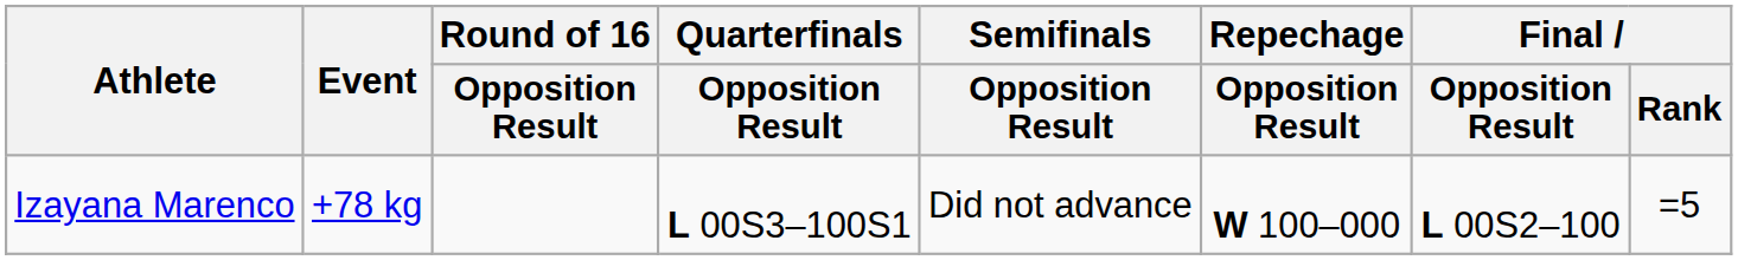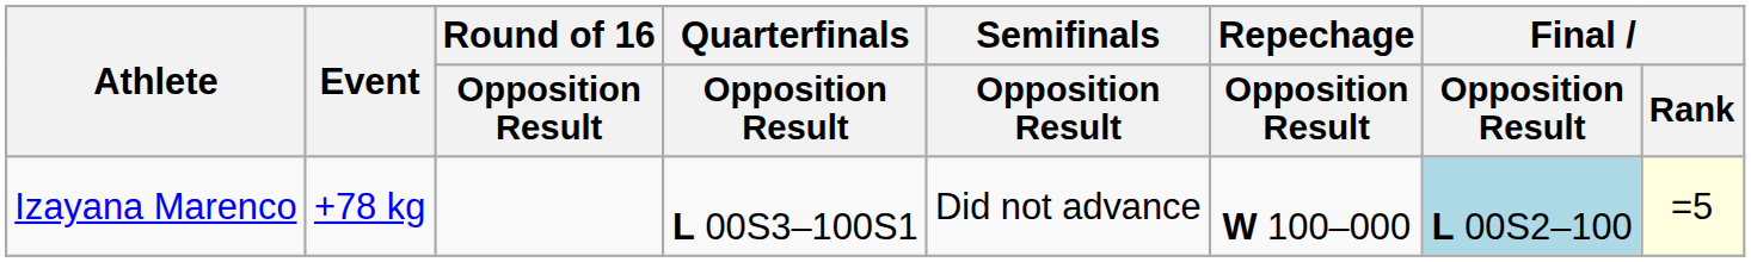Izayana Marenco | Final / Opposition Result: no background -> lightblue background
Izayana Marenco | Final / Rank: no background -> lightyellow background
